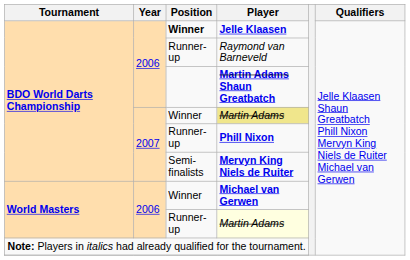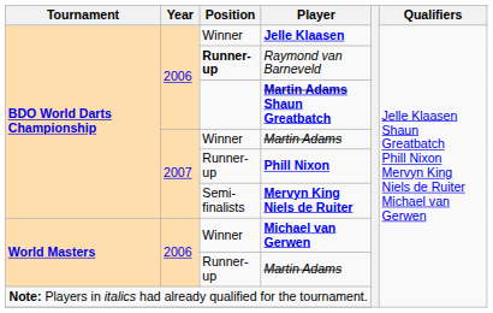Jelle Klaasen | Position: bold -> normal
Raymond van Barneveld | Position: normal -> bold
Winner / Martin Adams | Player: khaki background -> no background
Runner-up / Martin Adams | Player: lightyellow background -> no background
